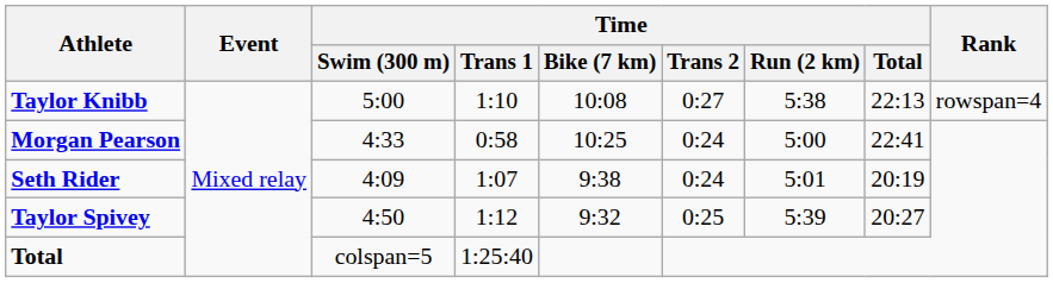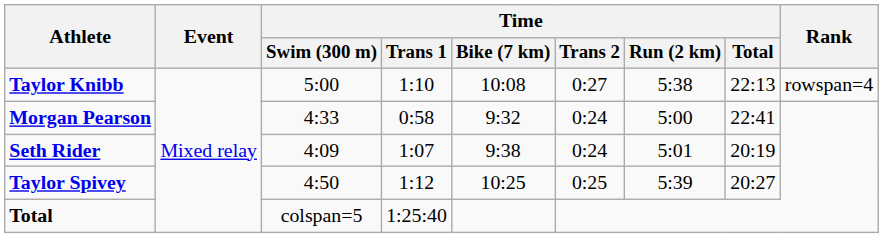Morgan Pearson | Time / Bike (7 km): 10:25 -> 9:32
Taylor Spivey | Time / Bike (7 km): 9:32 -> 10:25
